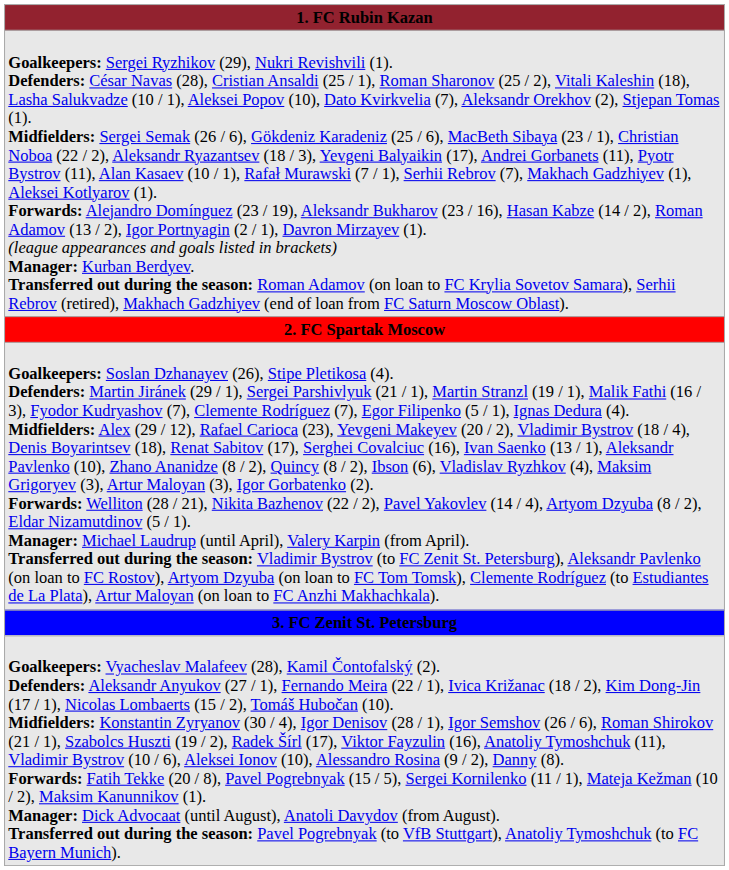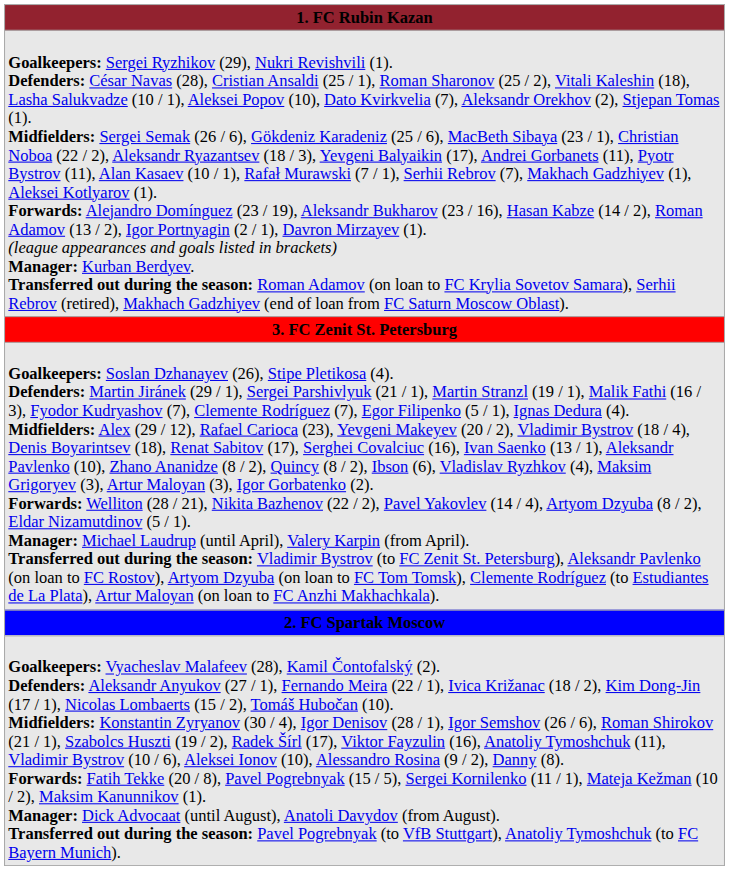row 3 | column 1: 2. FC Spartak Moscow -> 3. FC Zenit St. Petersburg
row 5 | column 1: 3. FC Zenit St. Petersburg -> 2. FC Spartak Moscow
